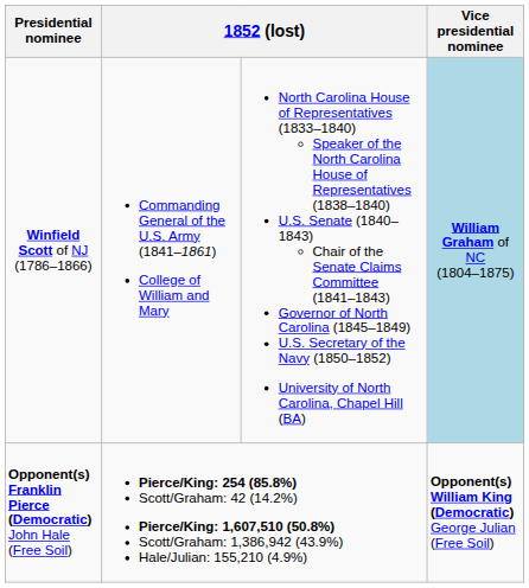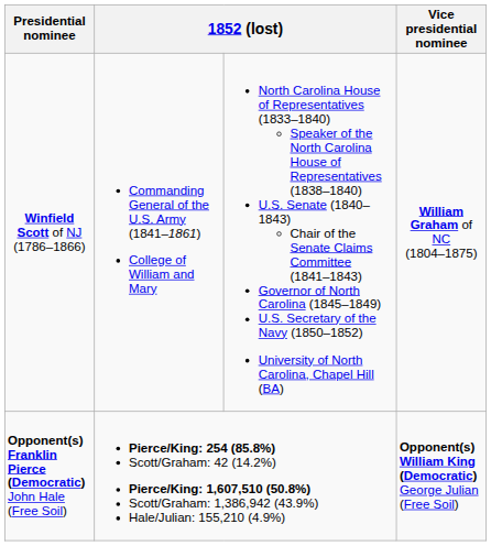Winfield Scott of NJ (1786–1866) | Vice presidential nominee: lightblue background -> no background
